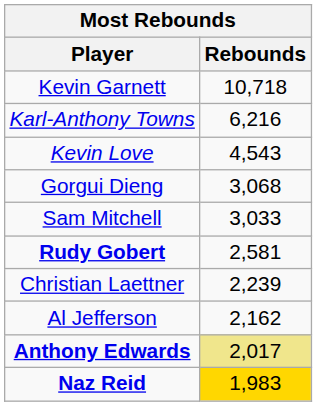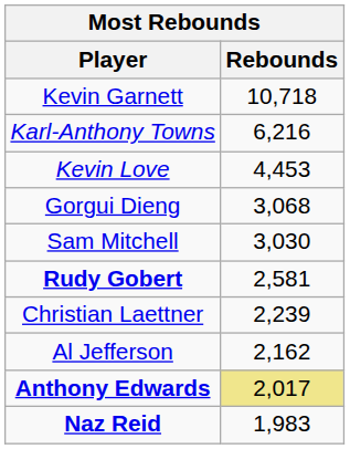Kevin Love | Rebounds: 4,543 -> 4,453
Sam Mitchell | Rebounds: 3,033 -> 3,030
Naz Reid | Rebounds: gold background -> no background
